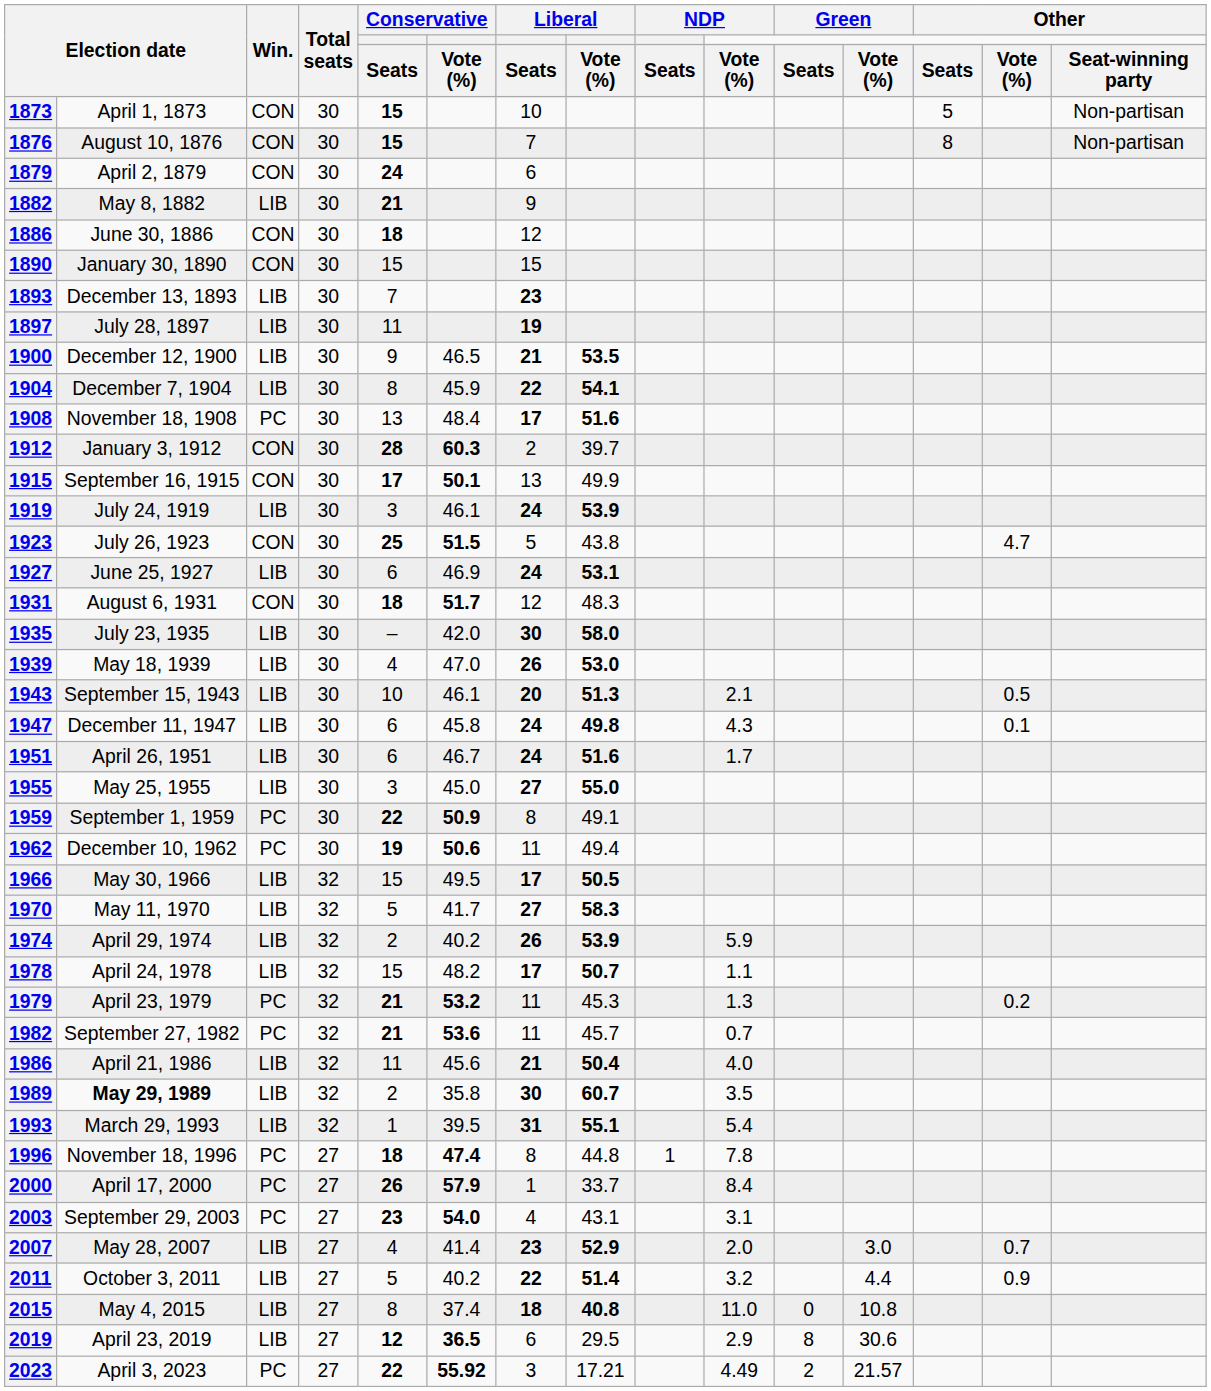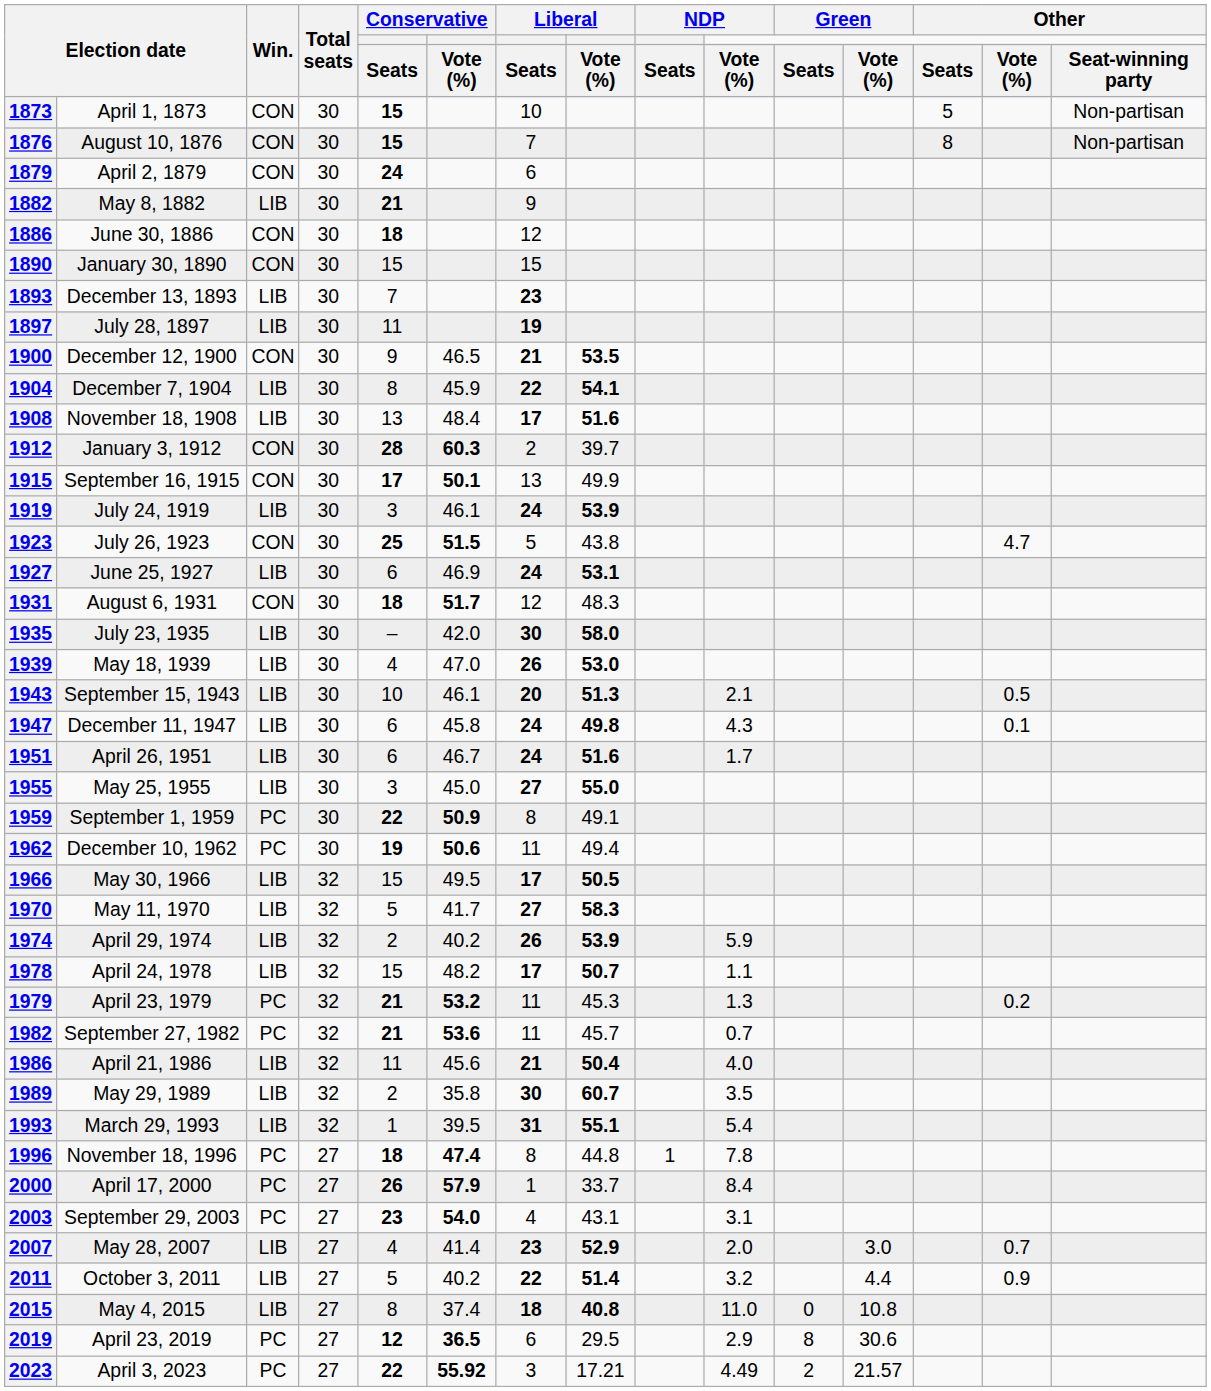1900 | Win.: LIB -> CON
1908 | Win.: PC -> LIB
1989 | column 2: bold -> normal
2019 | Win.: LIB -> PC
